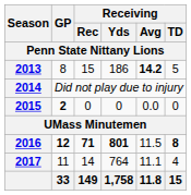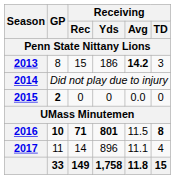2013 | Receiving / TD: 5 -> 3
2016 | GP: 12 -> 10
2017 | Receiving / Yds: 764 -> 896
